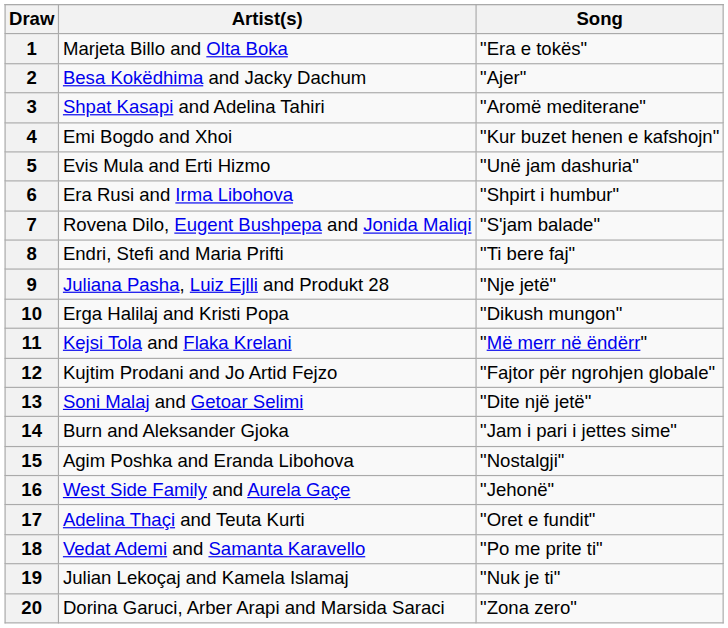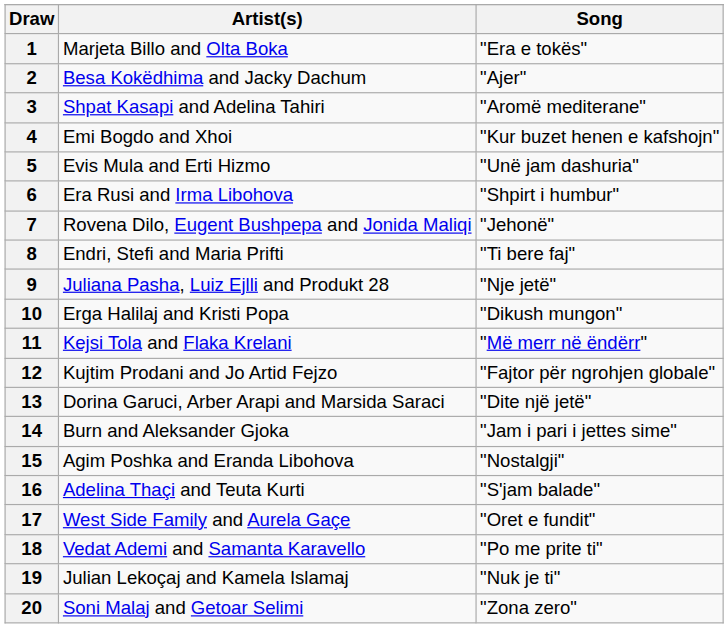7 | Song: "S'jam balade" -> "Jehonë"
13 | Artist(s): Soni Malaj and Getoar Selimi -> Dorina Garuci, Arber Arapi and Marsida Saraci
16 | Artist(s): West Side Family and Aurela Gaçe -> Adelina Thaçi and Teuta Kurti
16 | Song: "Jehonë" -> "S'jam balade"
17 | Artist(s): Adelina Thaçi and Teuta Kurti -> West Side Family and Aurela Gaçe
20 | Artist(s): Dorina Garuci, Arber Arapi and Marsida Saraci -> Soni Malaj and Getoar Selimi
